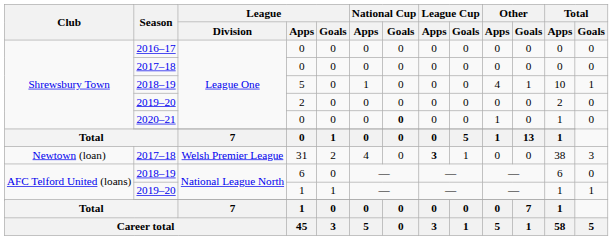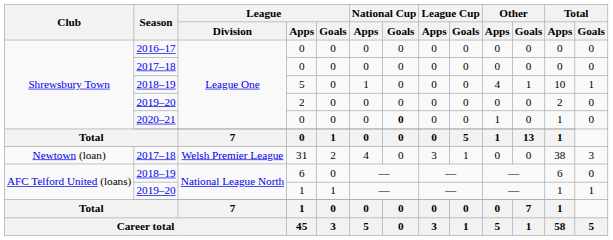2017–18 / 31 | League Cup / Apps: bold -> normal
